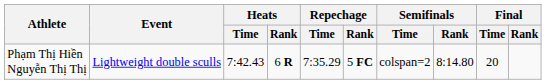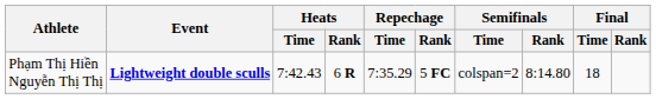Phạm Thị Hiền Nguyễn Thị Thị | Event: normal -> bold
Phạm Thị Hiền Nguyễn Thị Thị | Final / Time: 20 -> 18
